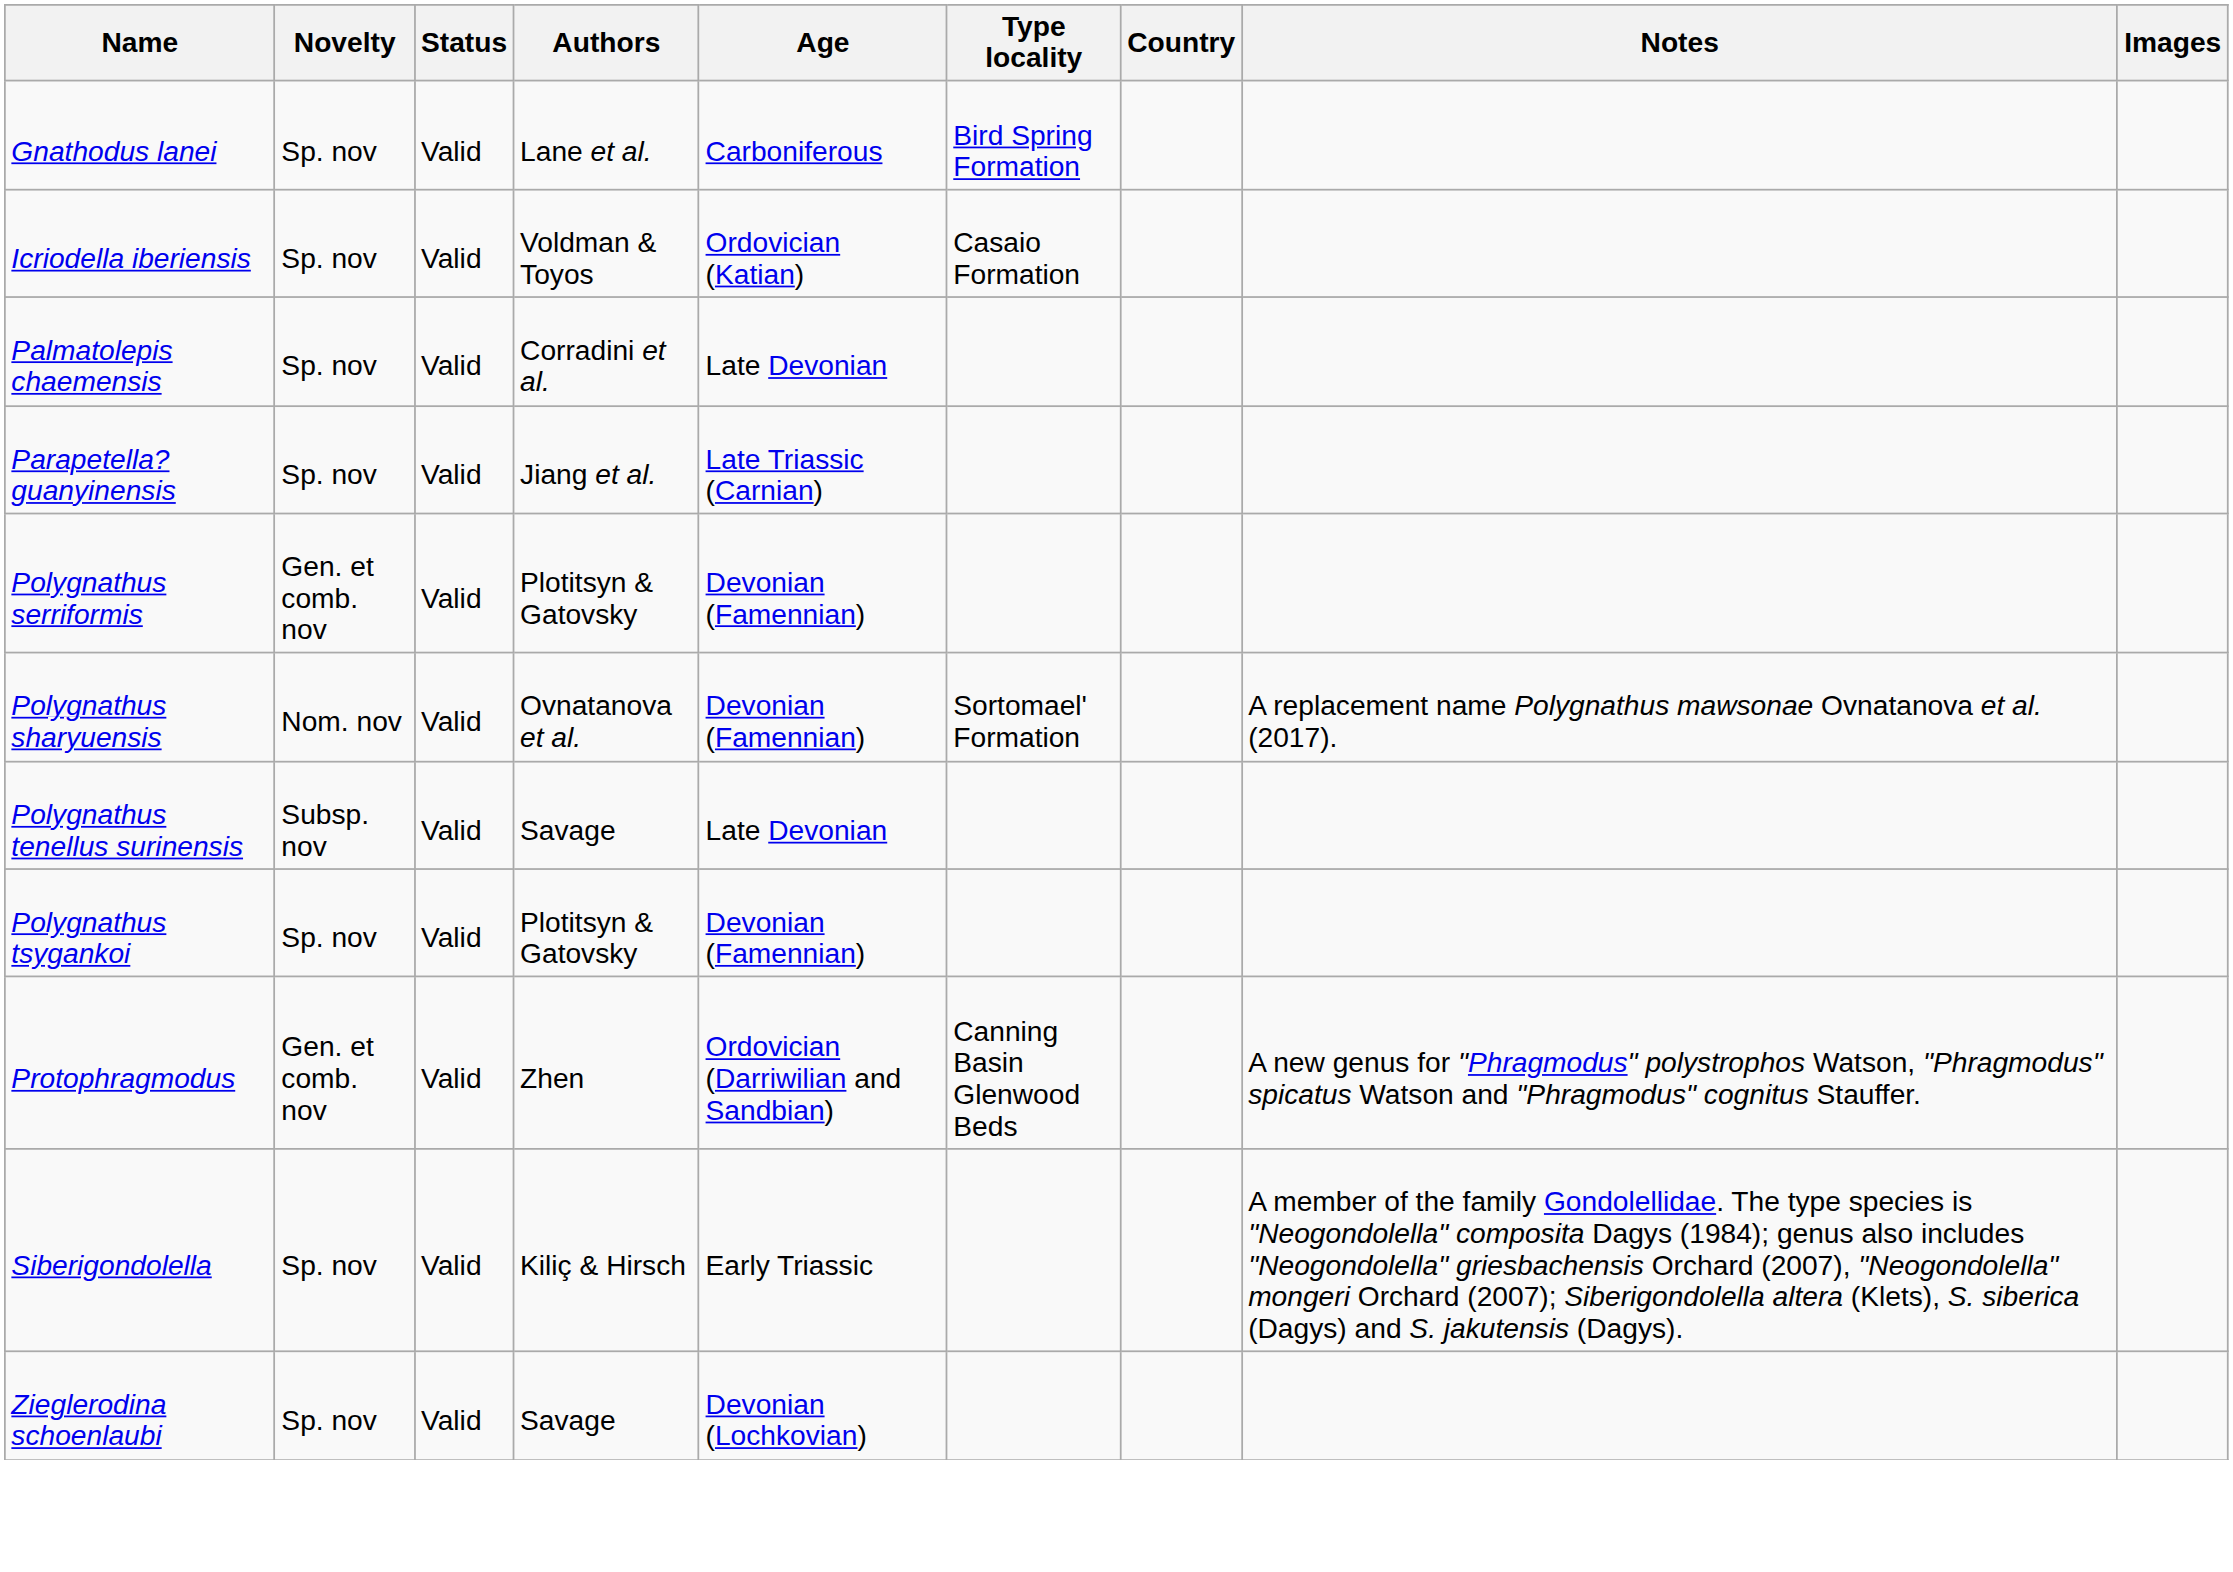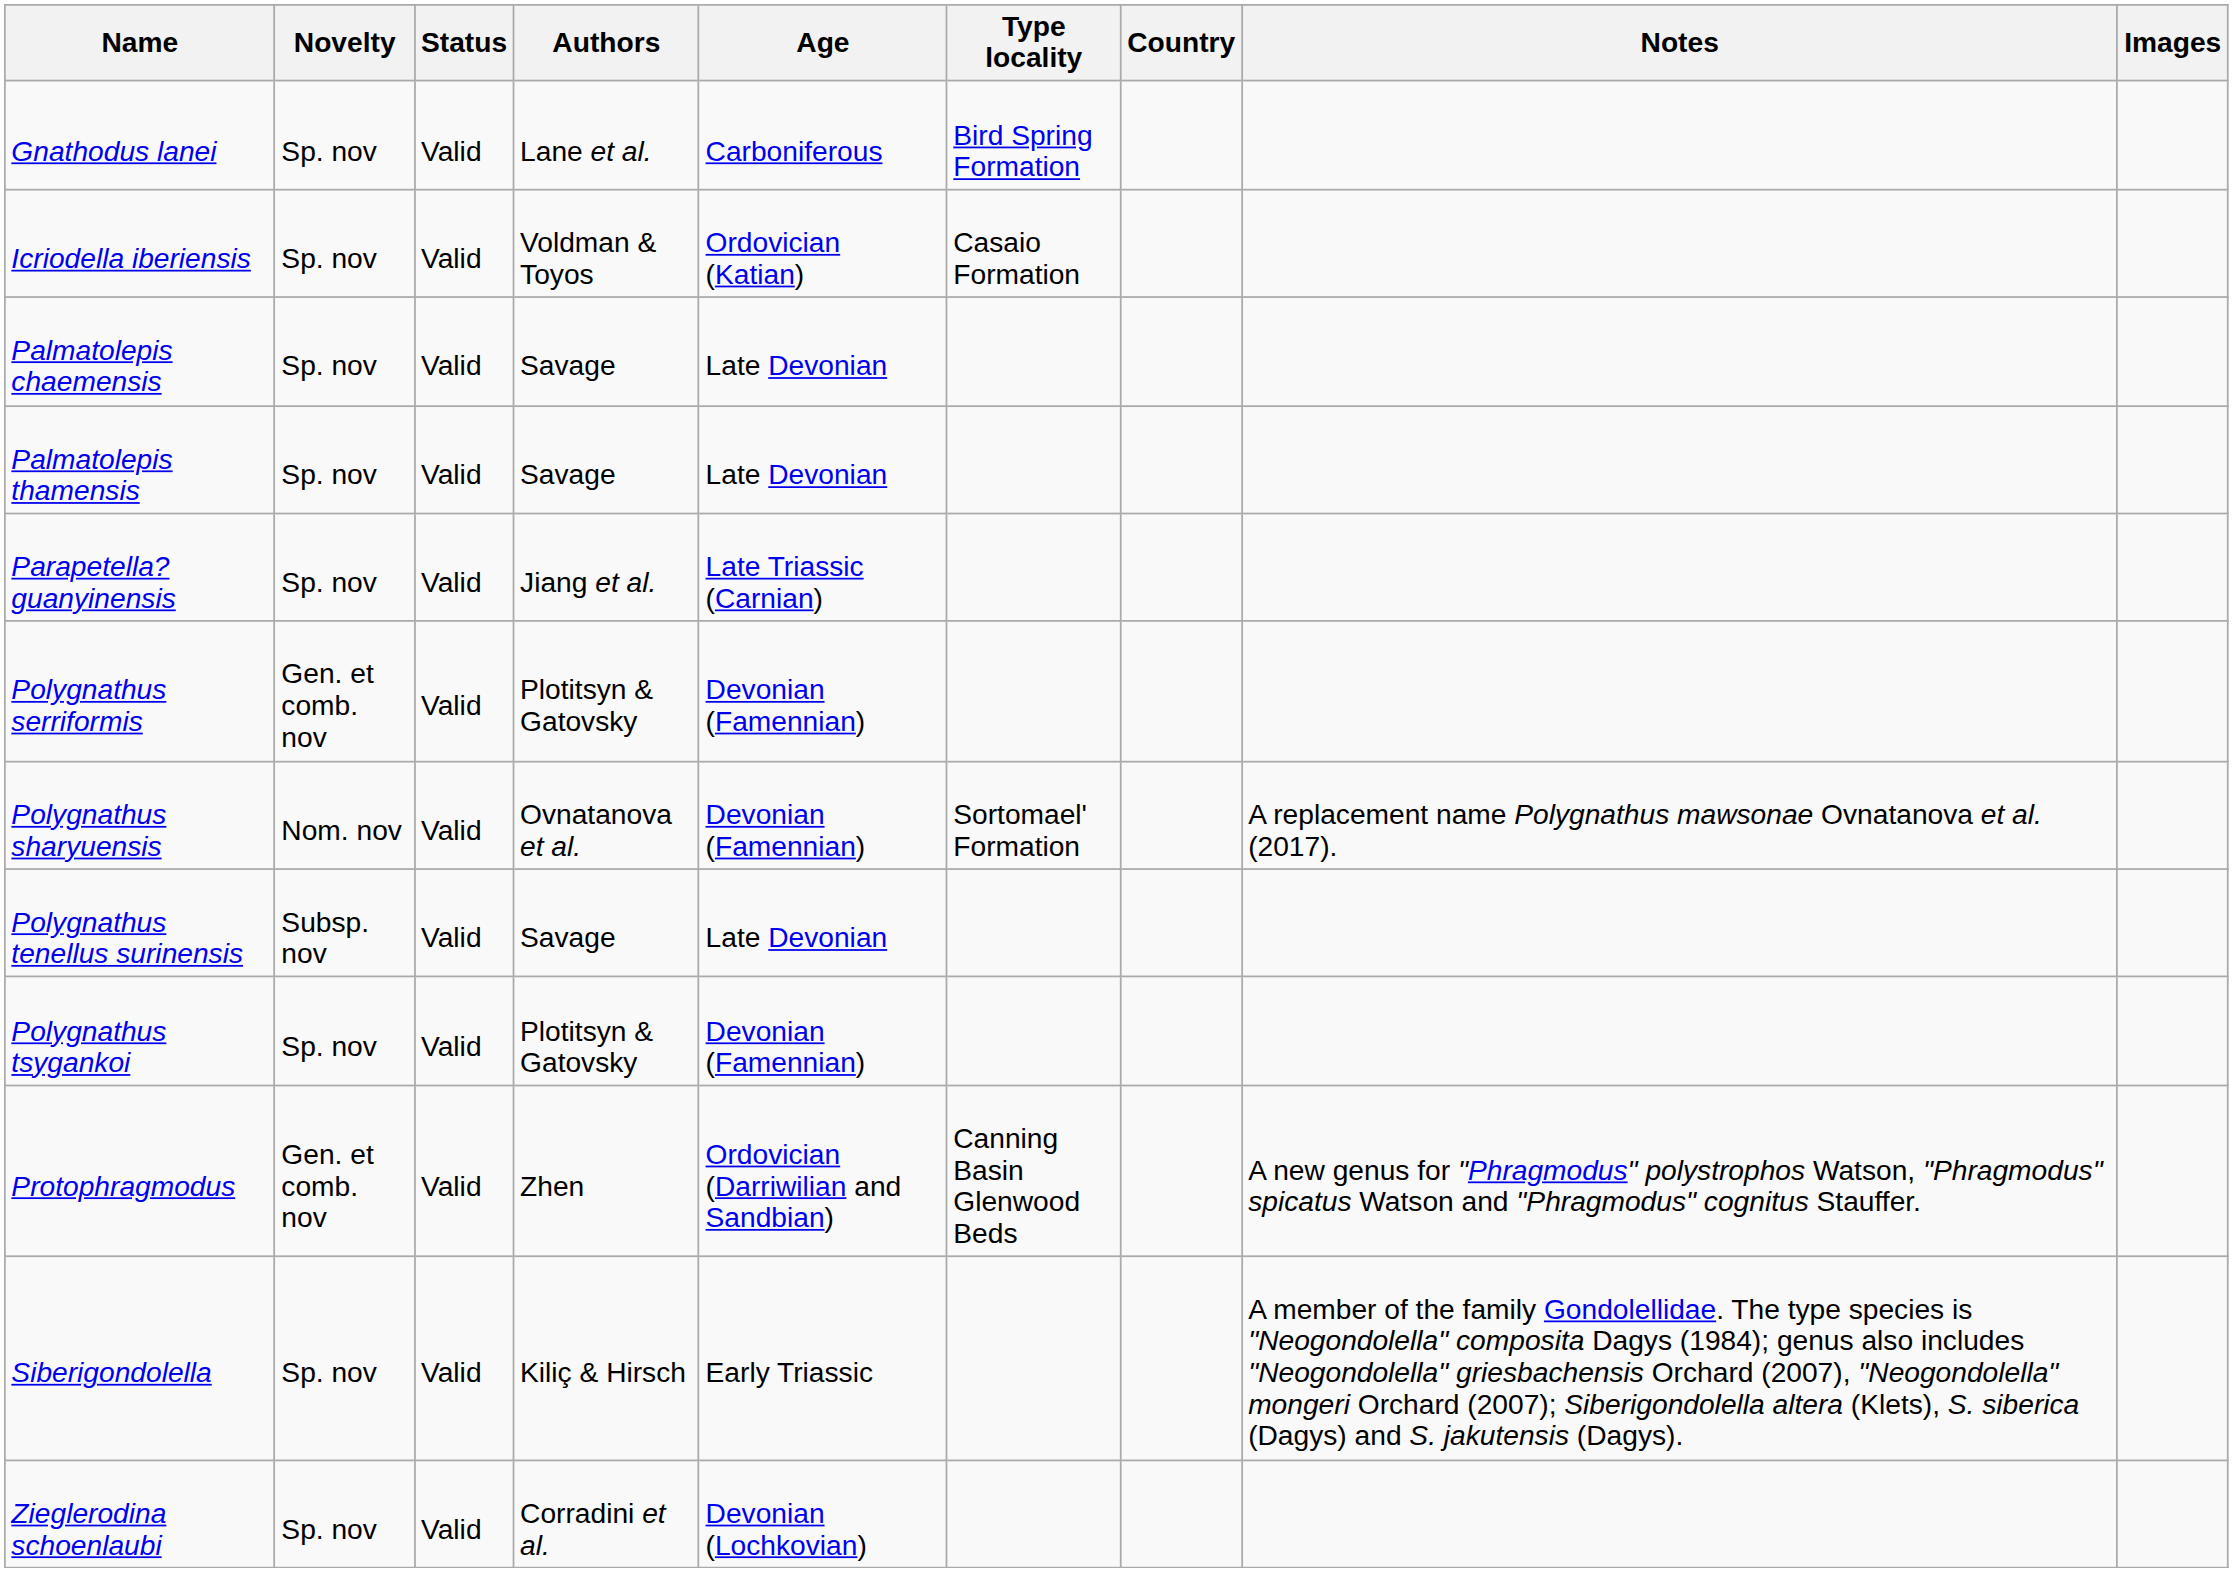Palmatolepis chaemensis | Authors: Corradini et al. -> Savage
+ row: Palmatolepis thamensis | Sp. nov | Valid | Savage | Late Devonian
Zieglerodina schoenlaubi | Authors: Savage -> Corradini et al.
